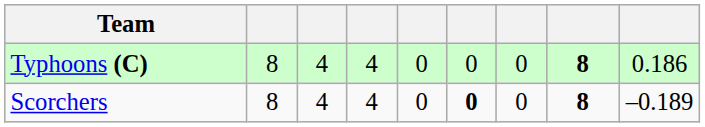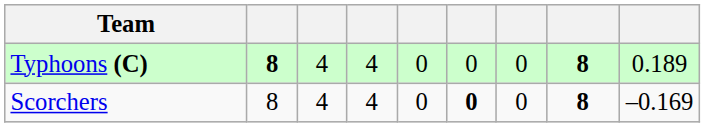Typhoons (C) | column 2: normal -> bold
Typhoons (C) | column 9: 0.186 -> 0.189
Scorchers | column 9: –0.189 -> –0.169
